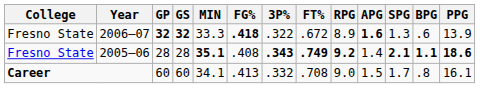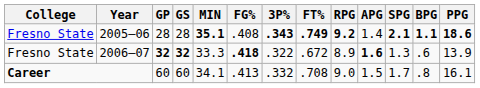rows swapped: 2005–06 <-> 2006–07
